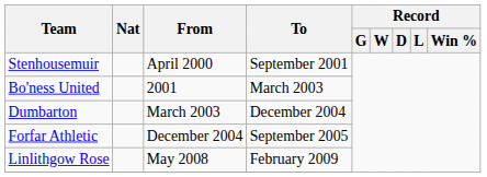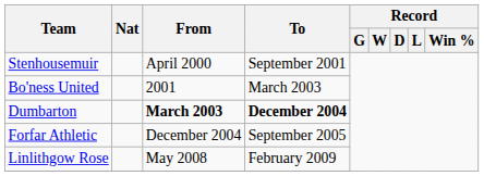Dumbarton | From: normal -> bold
Dumbarton | To: normal -> bold
